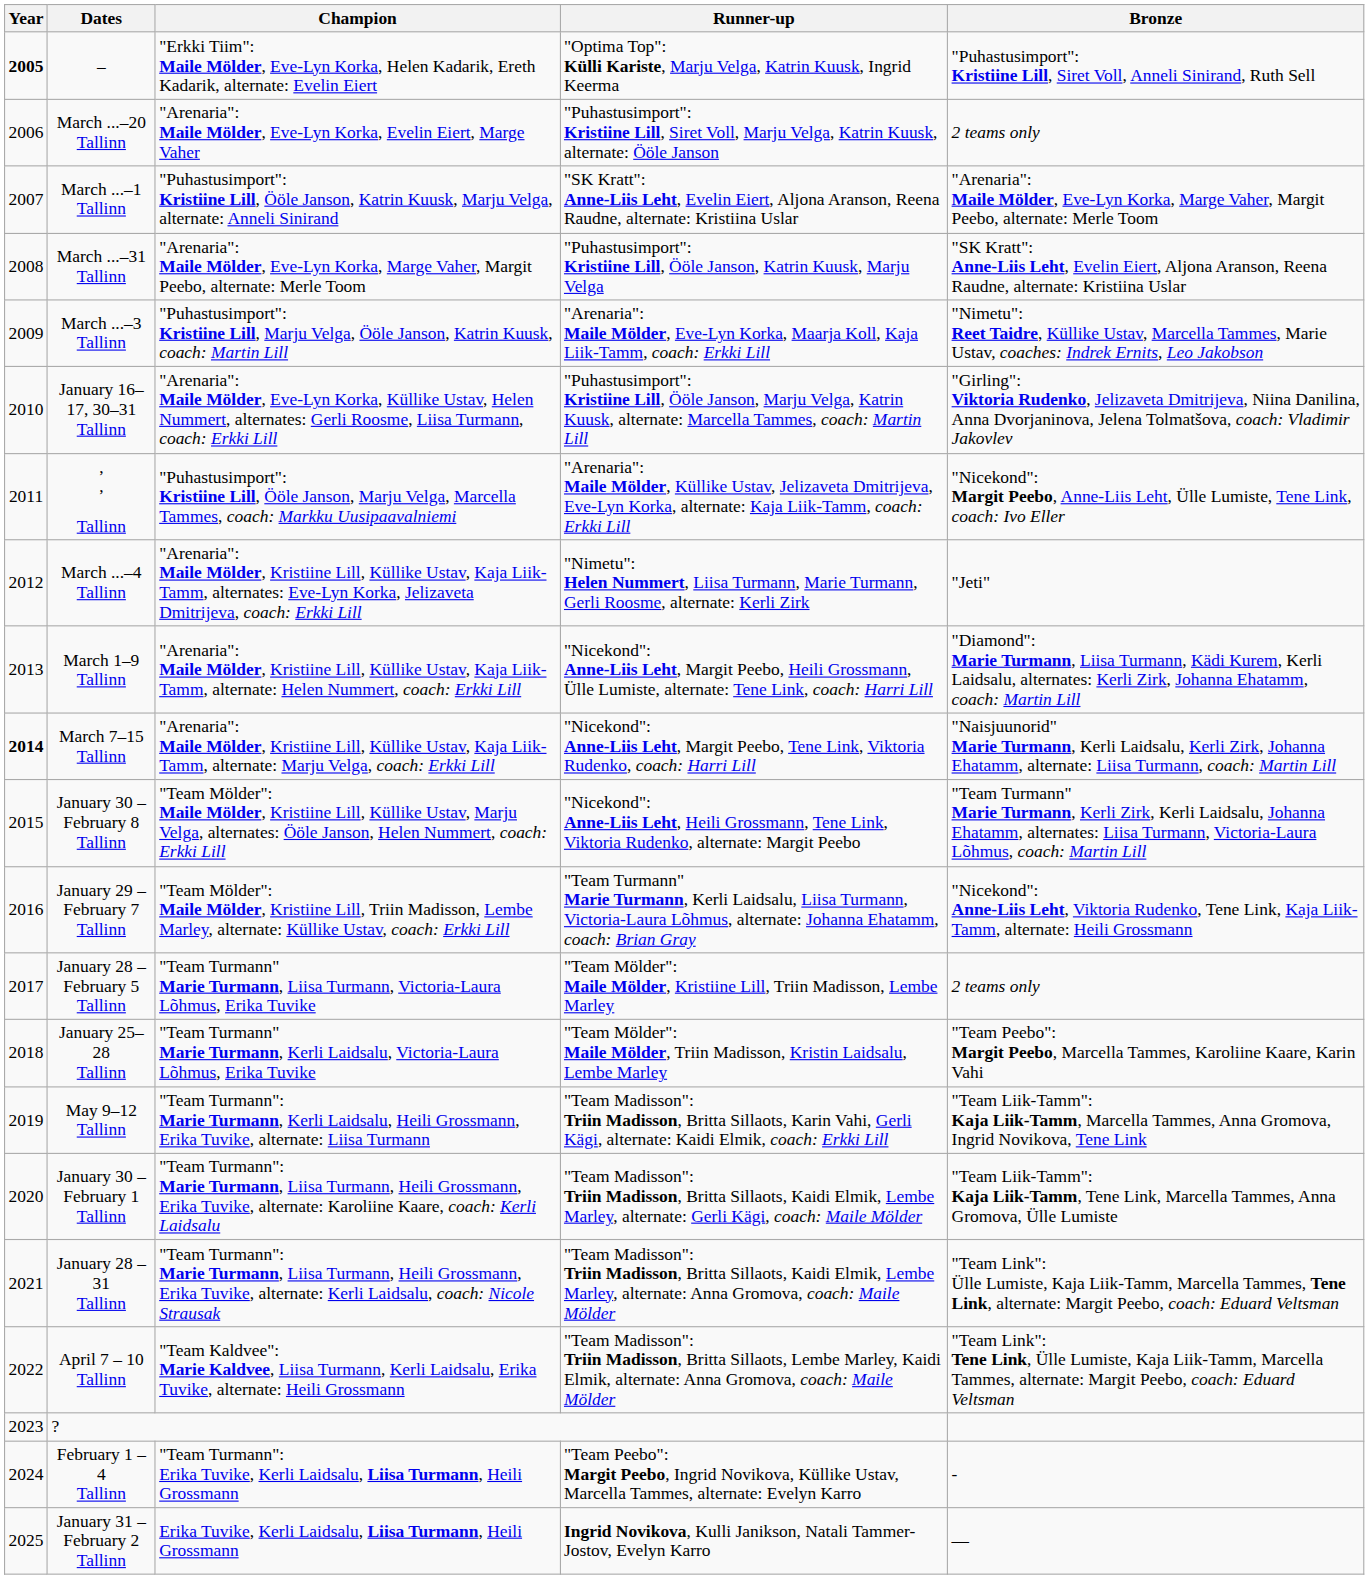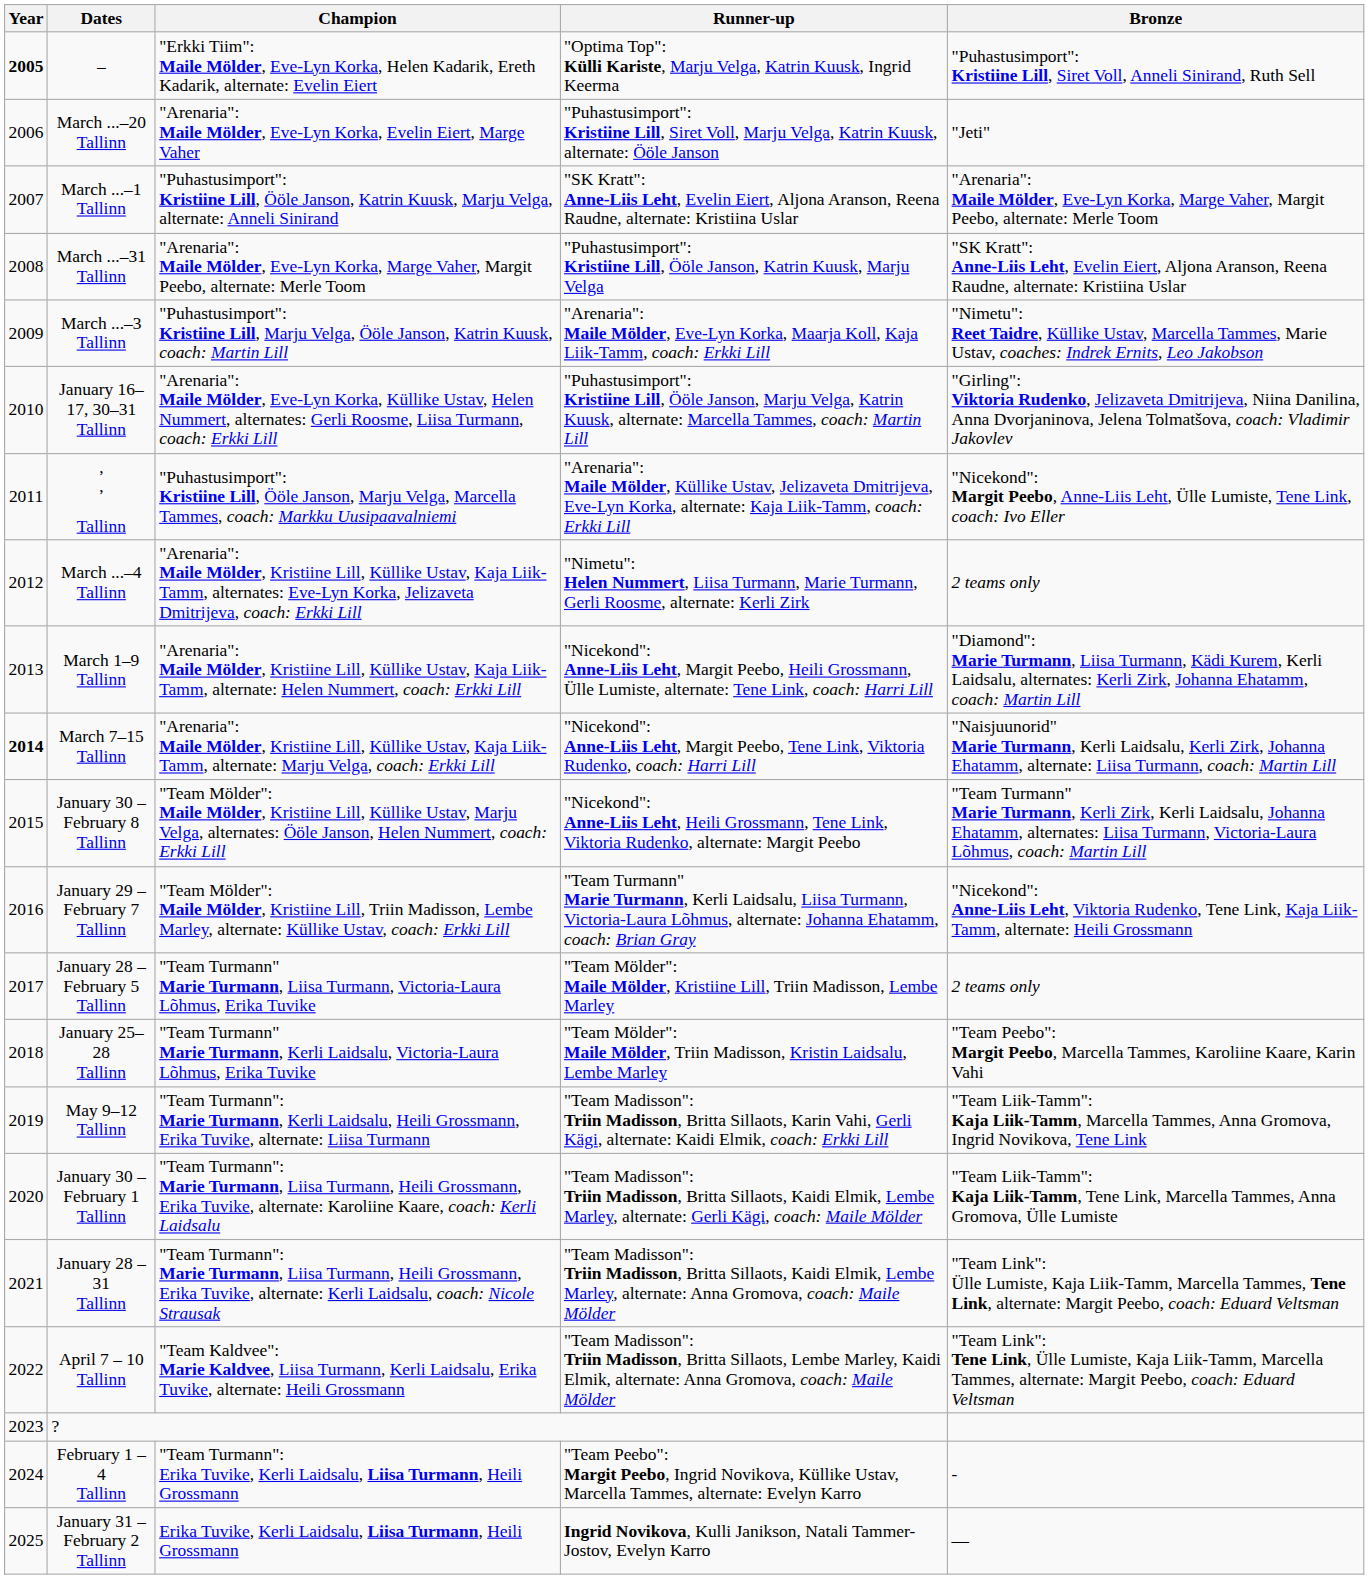March ...–20 Tallinn | Bronze: 2 teams only -> "Jeti"
March ...–4 Tallinn | Bronze: "Jeti" -> 2 teams only
